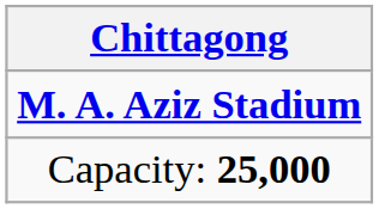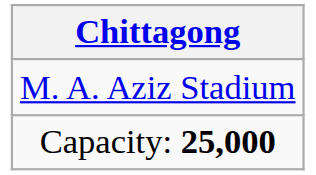row 2 | column 1: bold -> normal
